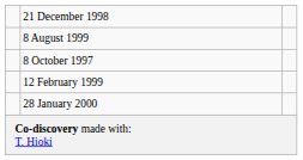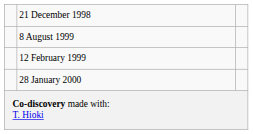- row: 8 October 1997
